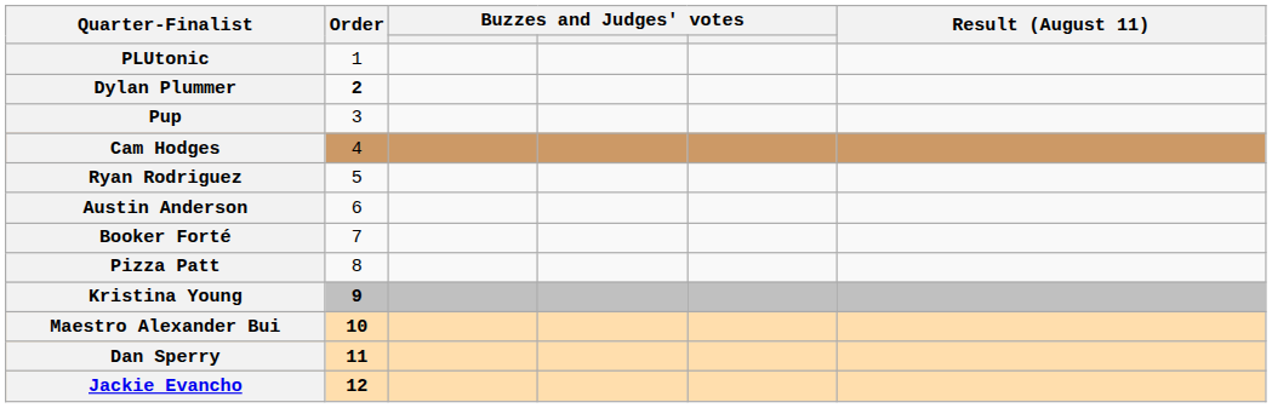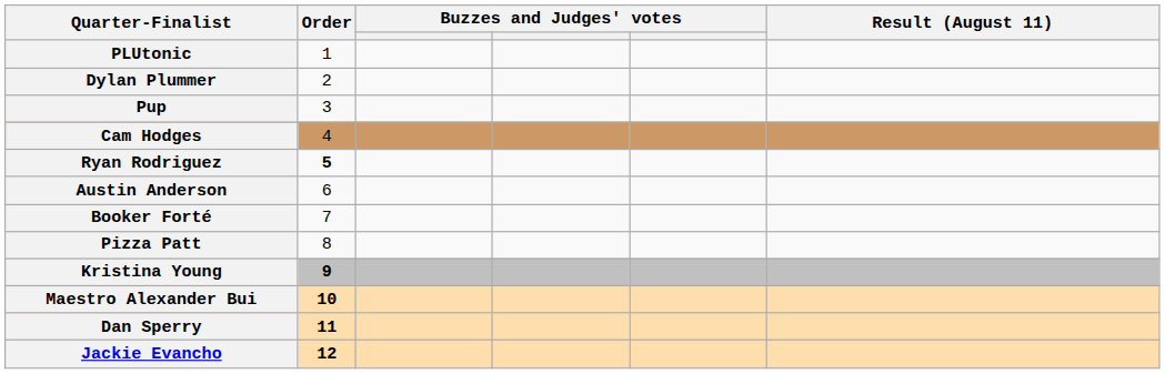Dylan Plummer | Order: bold -> normal
Ryan Rodriguez | Order: normal -> bold
